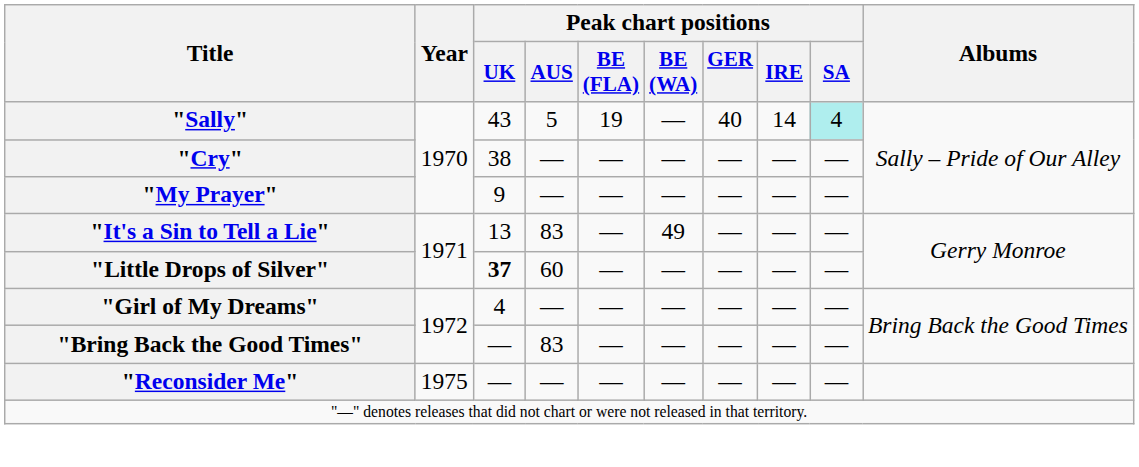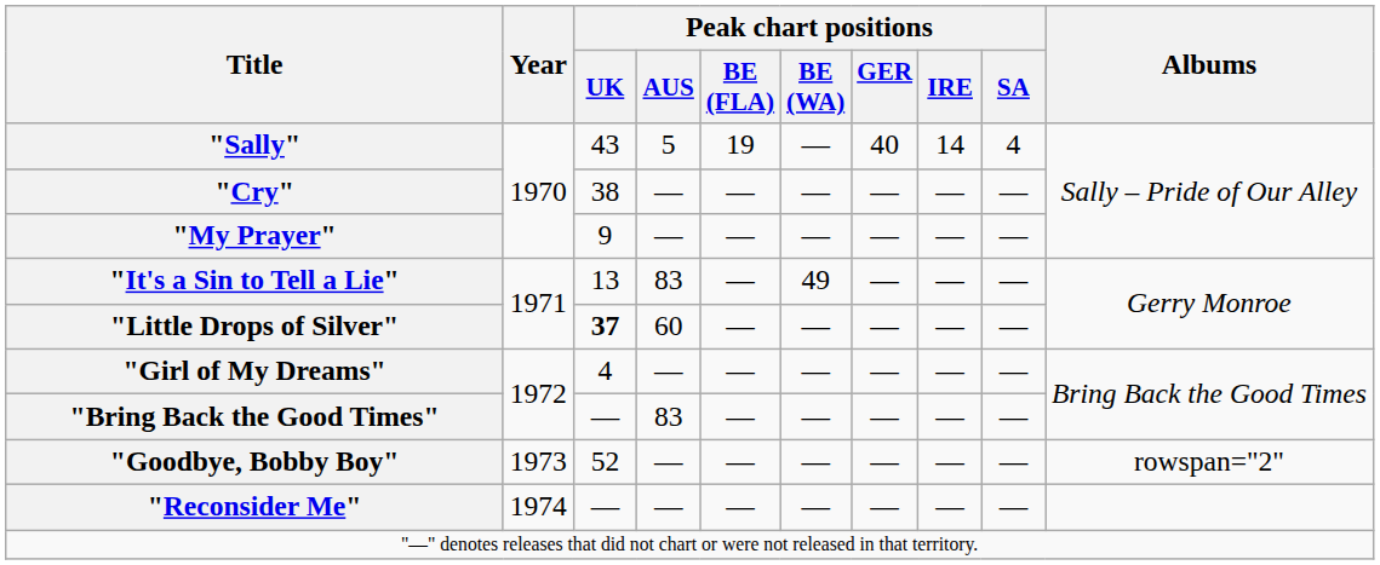"Sally" | Peak chart positions / SA: paleturquoise background -> no background
+ row: "Goodbye, Bobby Boy" | 1973 | 52 | — | — | — | — | — | — | rowspan="2"
"Reconsider Me" | Year: 1975 -> 1974
